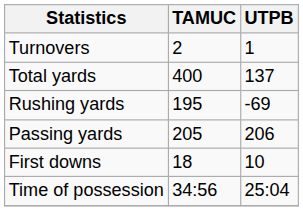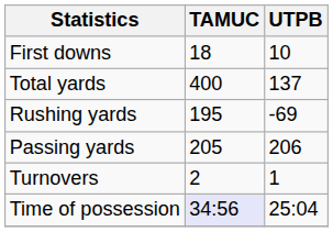rows swapped: First downs <-> Turnovers
Time of possession | TAMUC: no background -> lavender background
